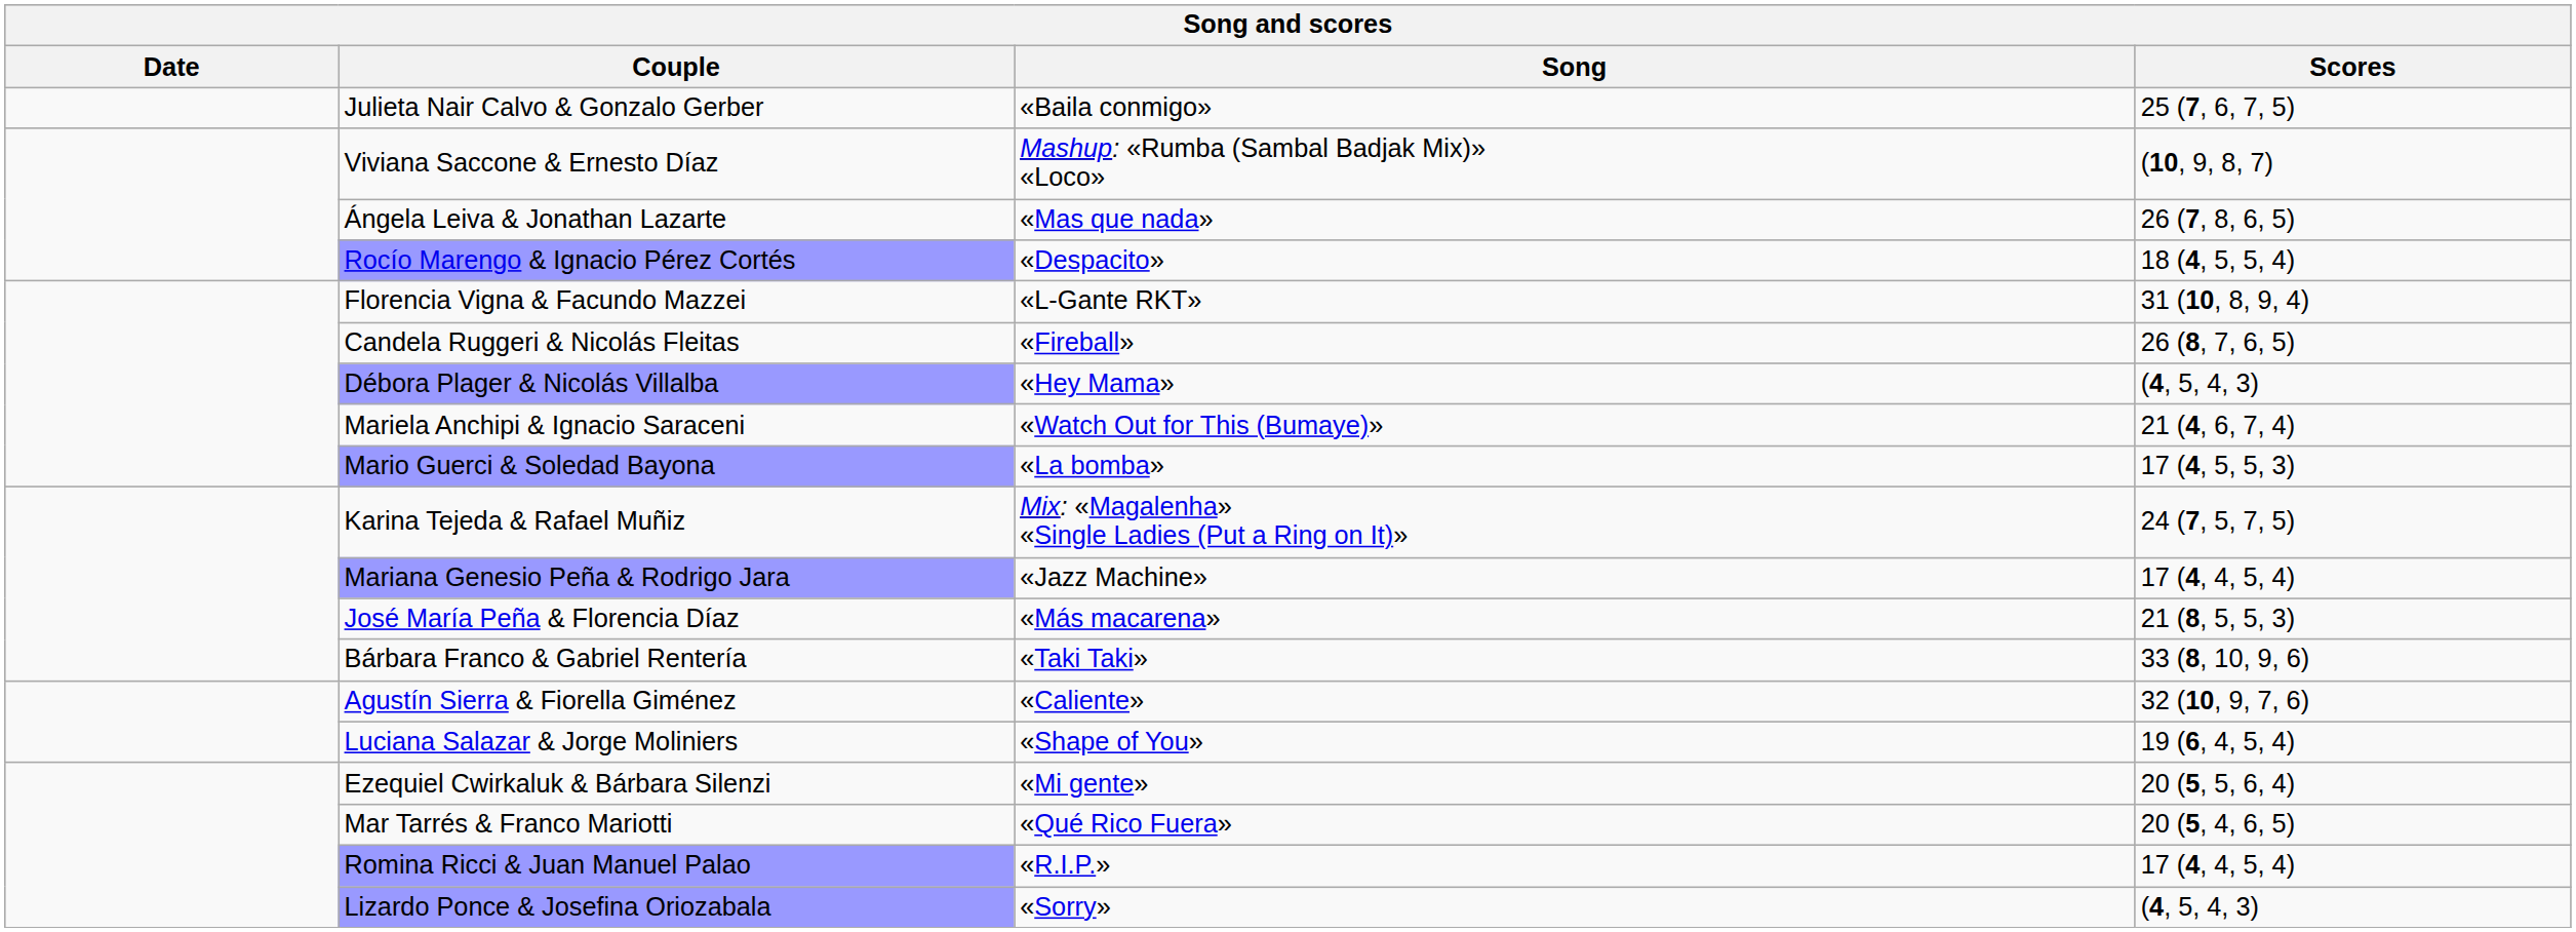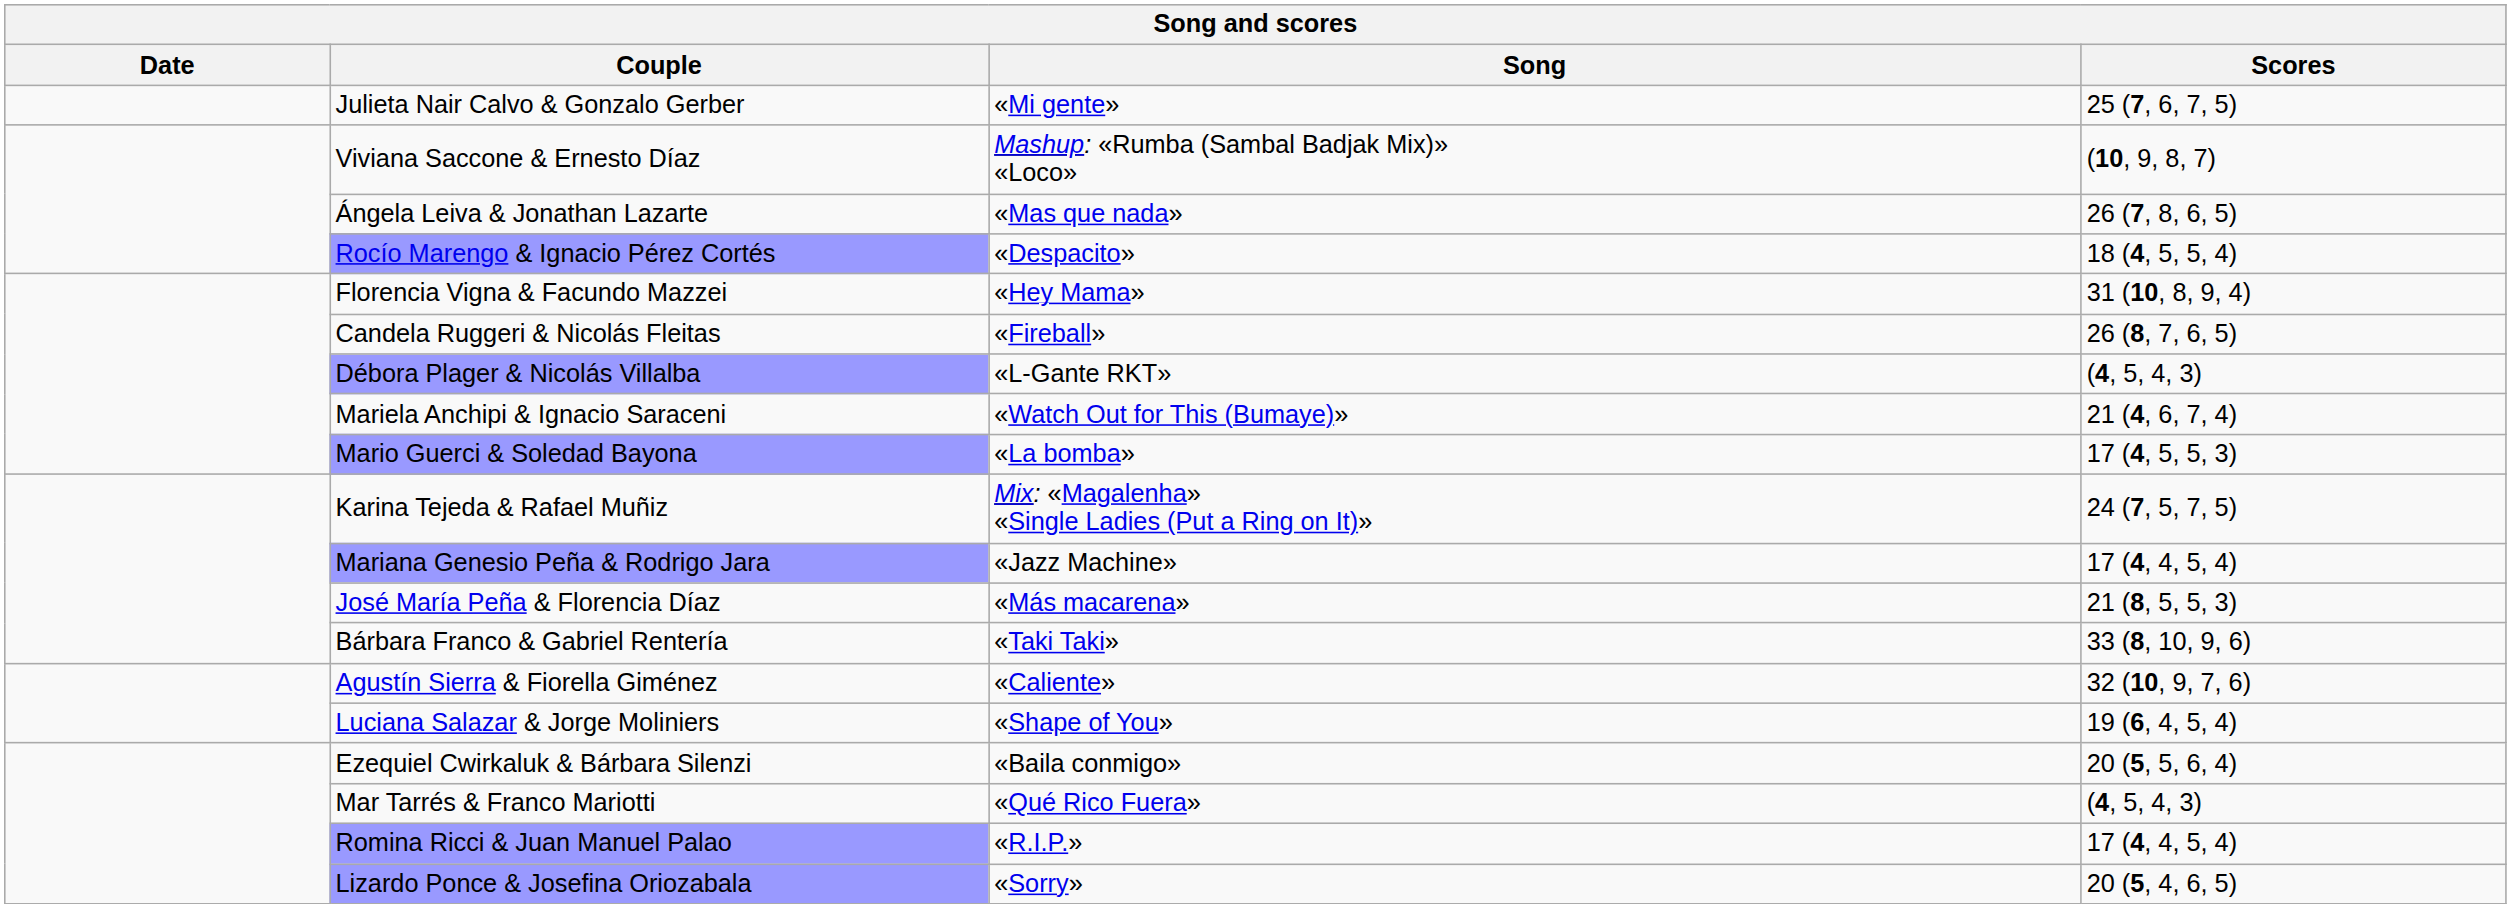Julieta Nair Calvo & Gonzalo Gerber | Song: «Baila conmigo» -> «Mi gente»
Florencia Vigna & Facundo Mazzei | Song: «L-Gante RKT» -> «Hey Mama»
Débora Plager & Nicolás Villalba | Song: «Hey Mama» -> «L-Gante RKT»
Ezequiel Cwirkaluk & Bárbara Silenzi | Song: «Mi gente» -> «Baila conmigo»
Mar Tarrés & Franco Mariotti | Scores: 20 (5, 4, 6, 5) -> (4, 5, 4, 3)
Lizardo Ponce & Josefina Oriozabala | Scores: (4, 5, 4, 3) -> 20 (5, 4, 6, 5)
